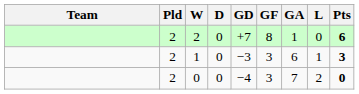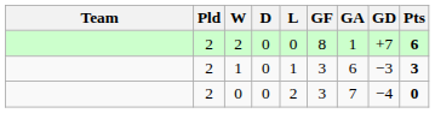columns swapped: L <-> GD
